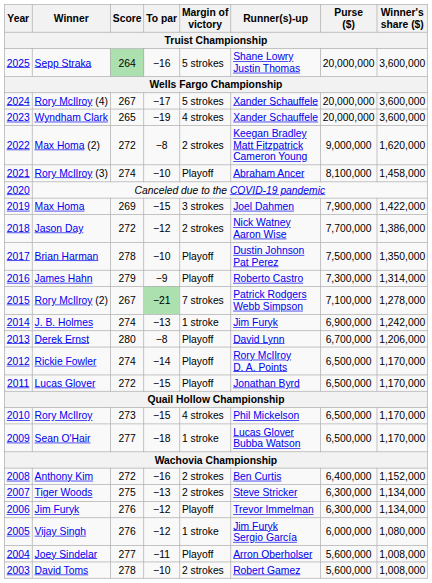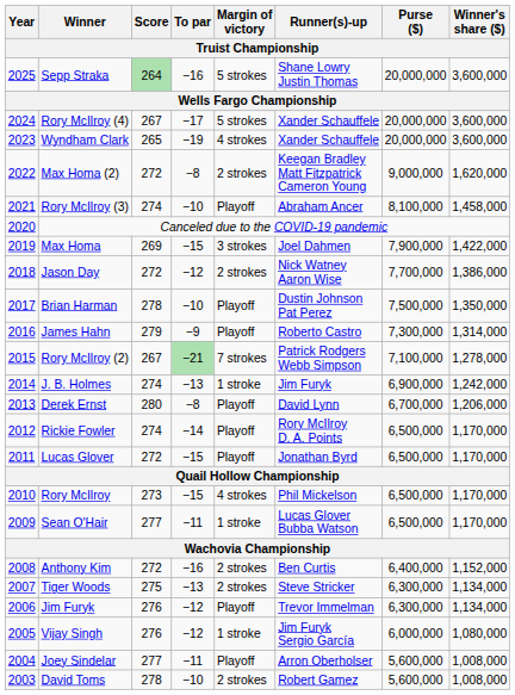Sean O'Hair | To par: −18 -> −11
